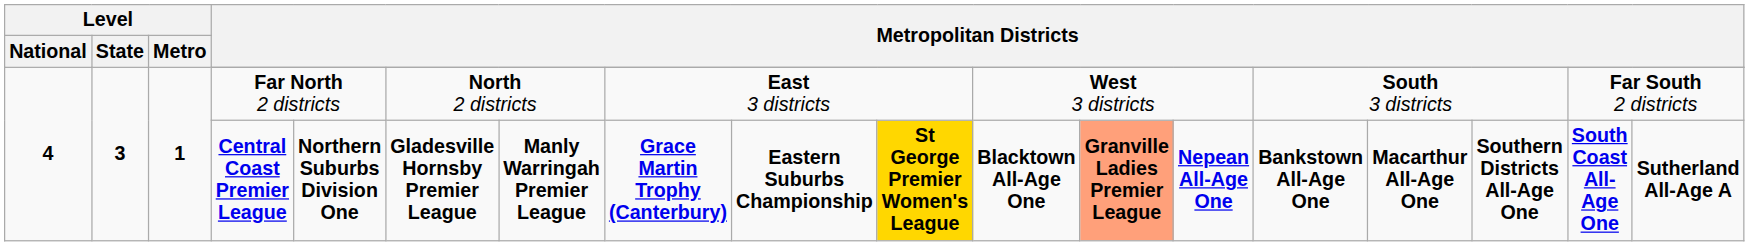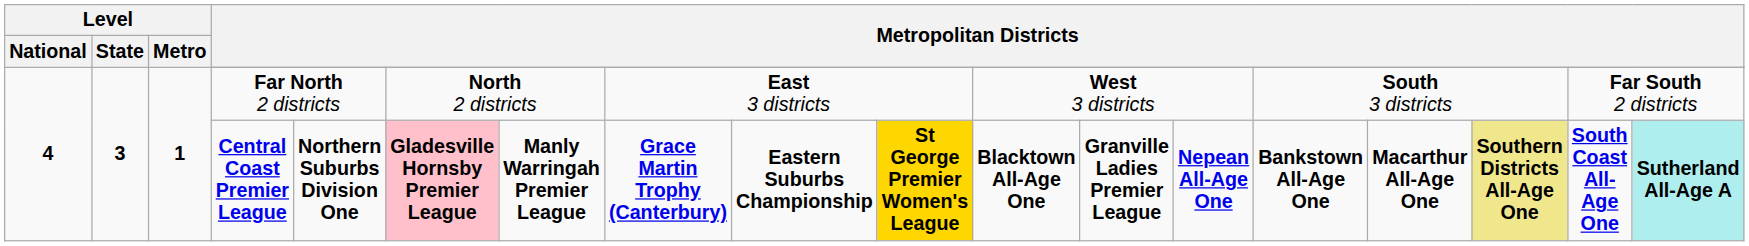Central Coast Premier League | column 6: no background -> pink background
Central Coast Premier League | column 12: lightsalmon background -> no background
Central Coast Premier League | column 16: no background -> khaki background
Central Coast Premier League | column 18: no background -> paleturquoise background
